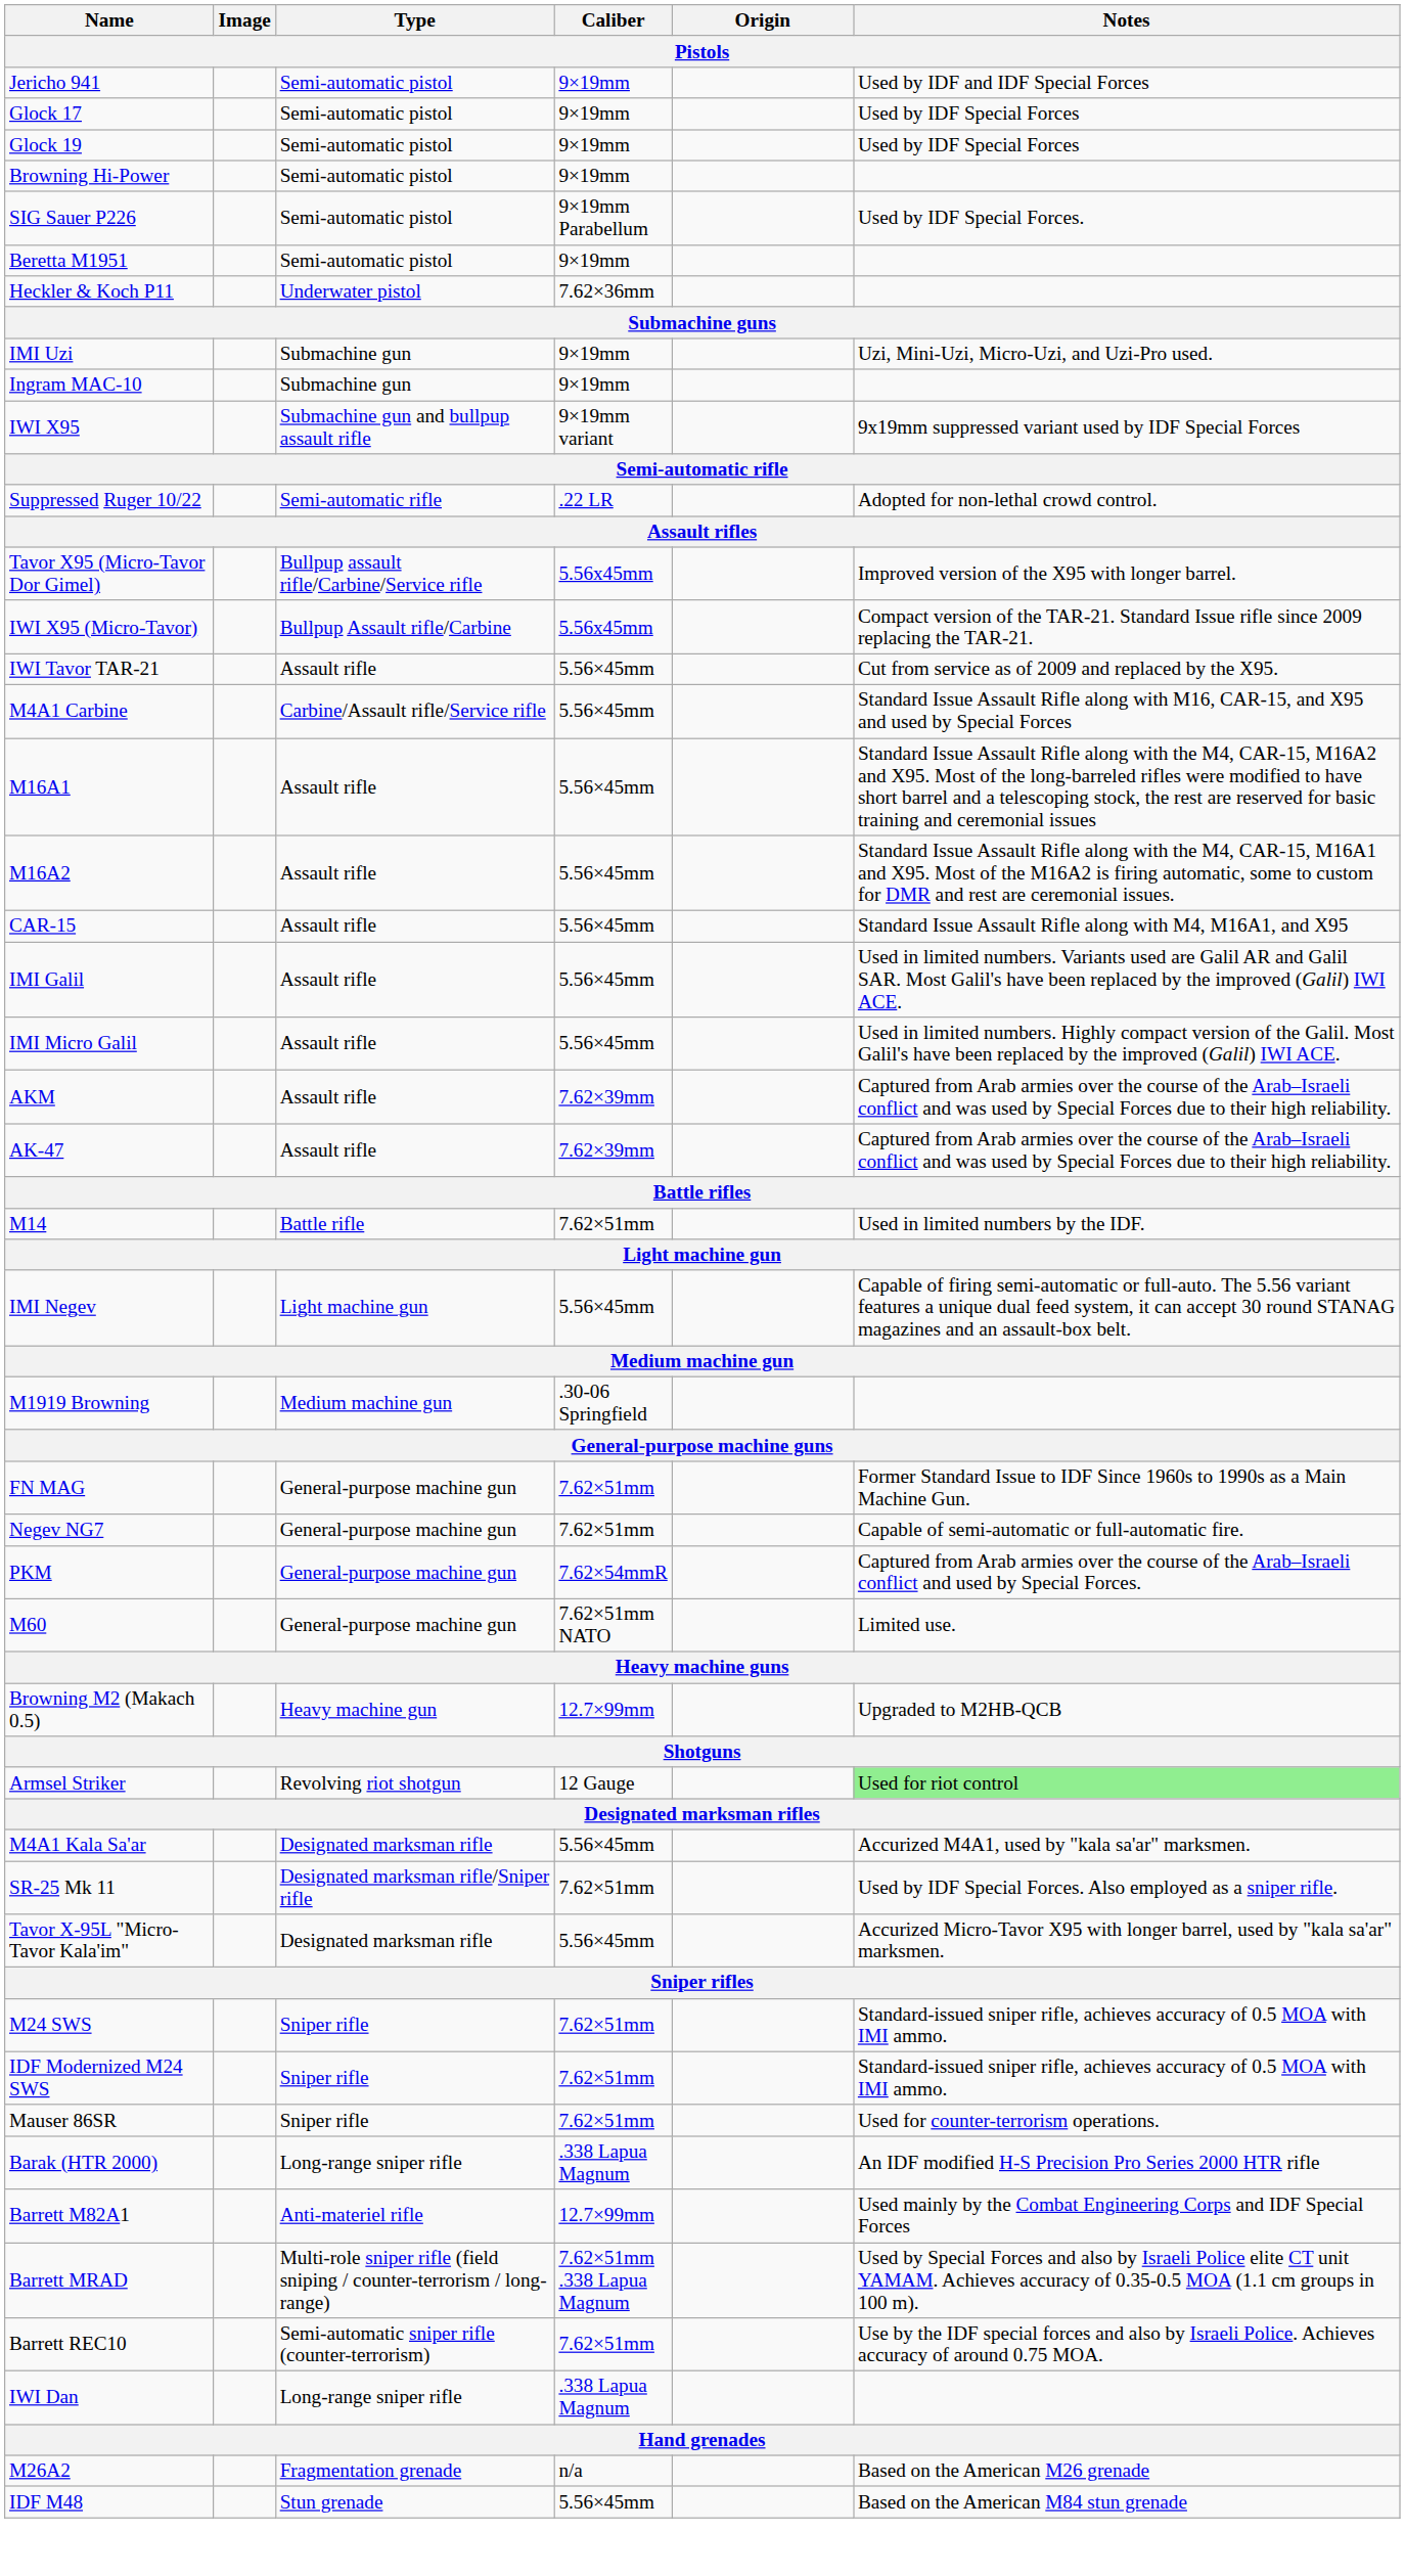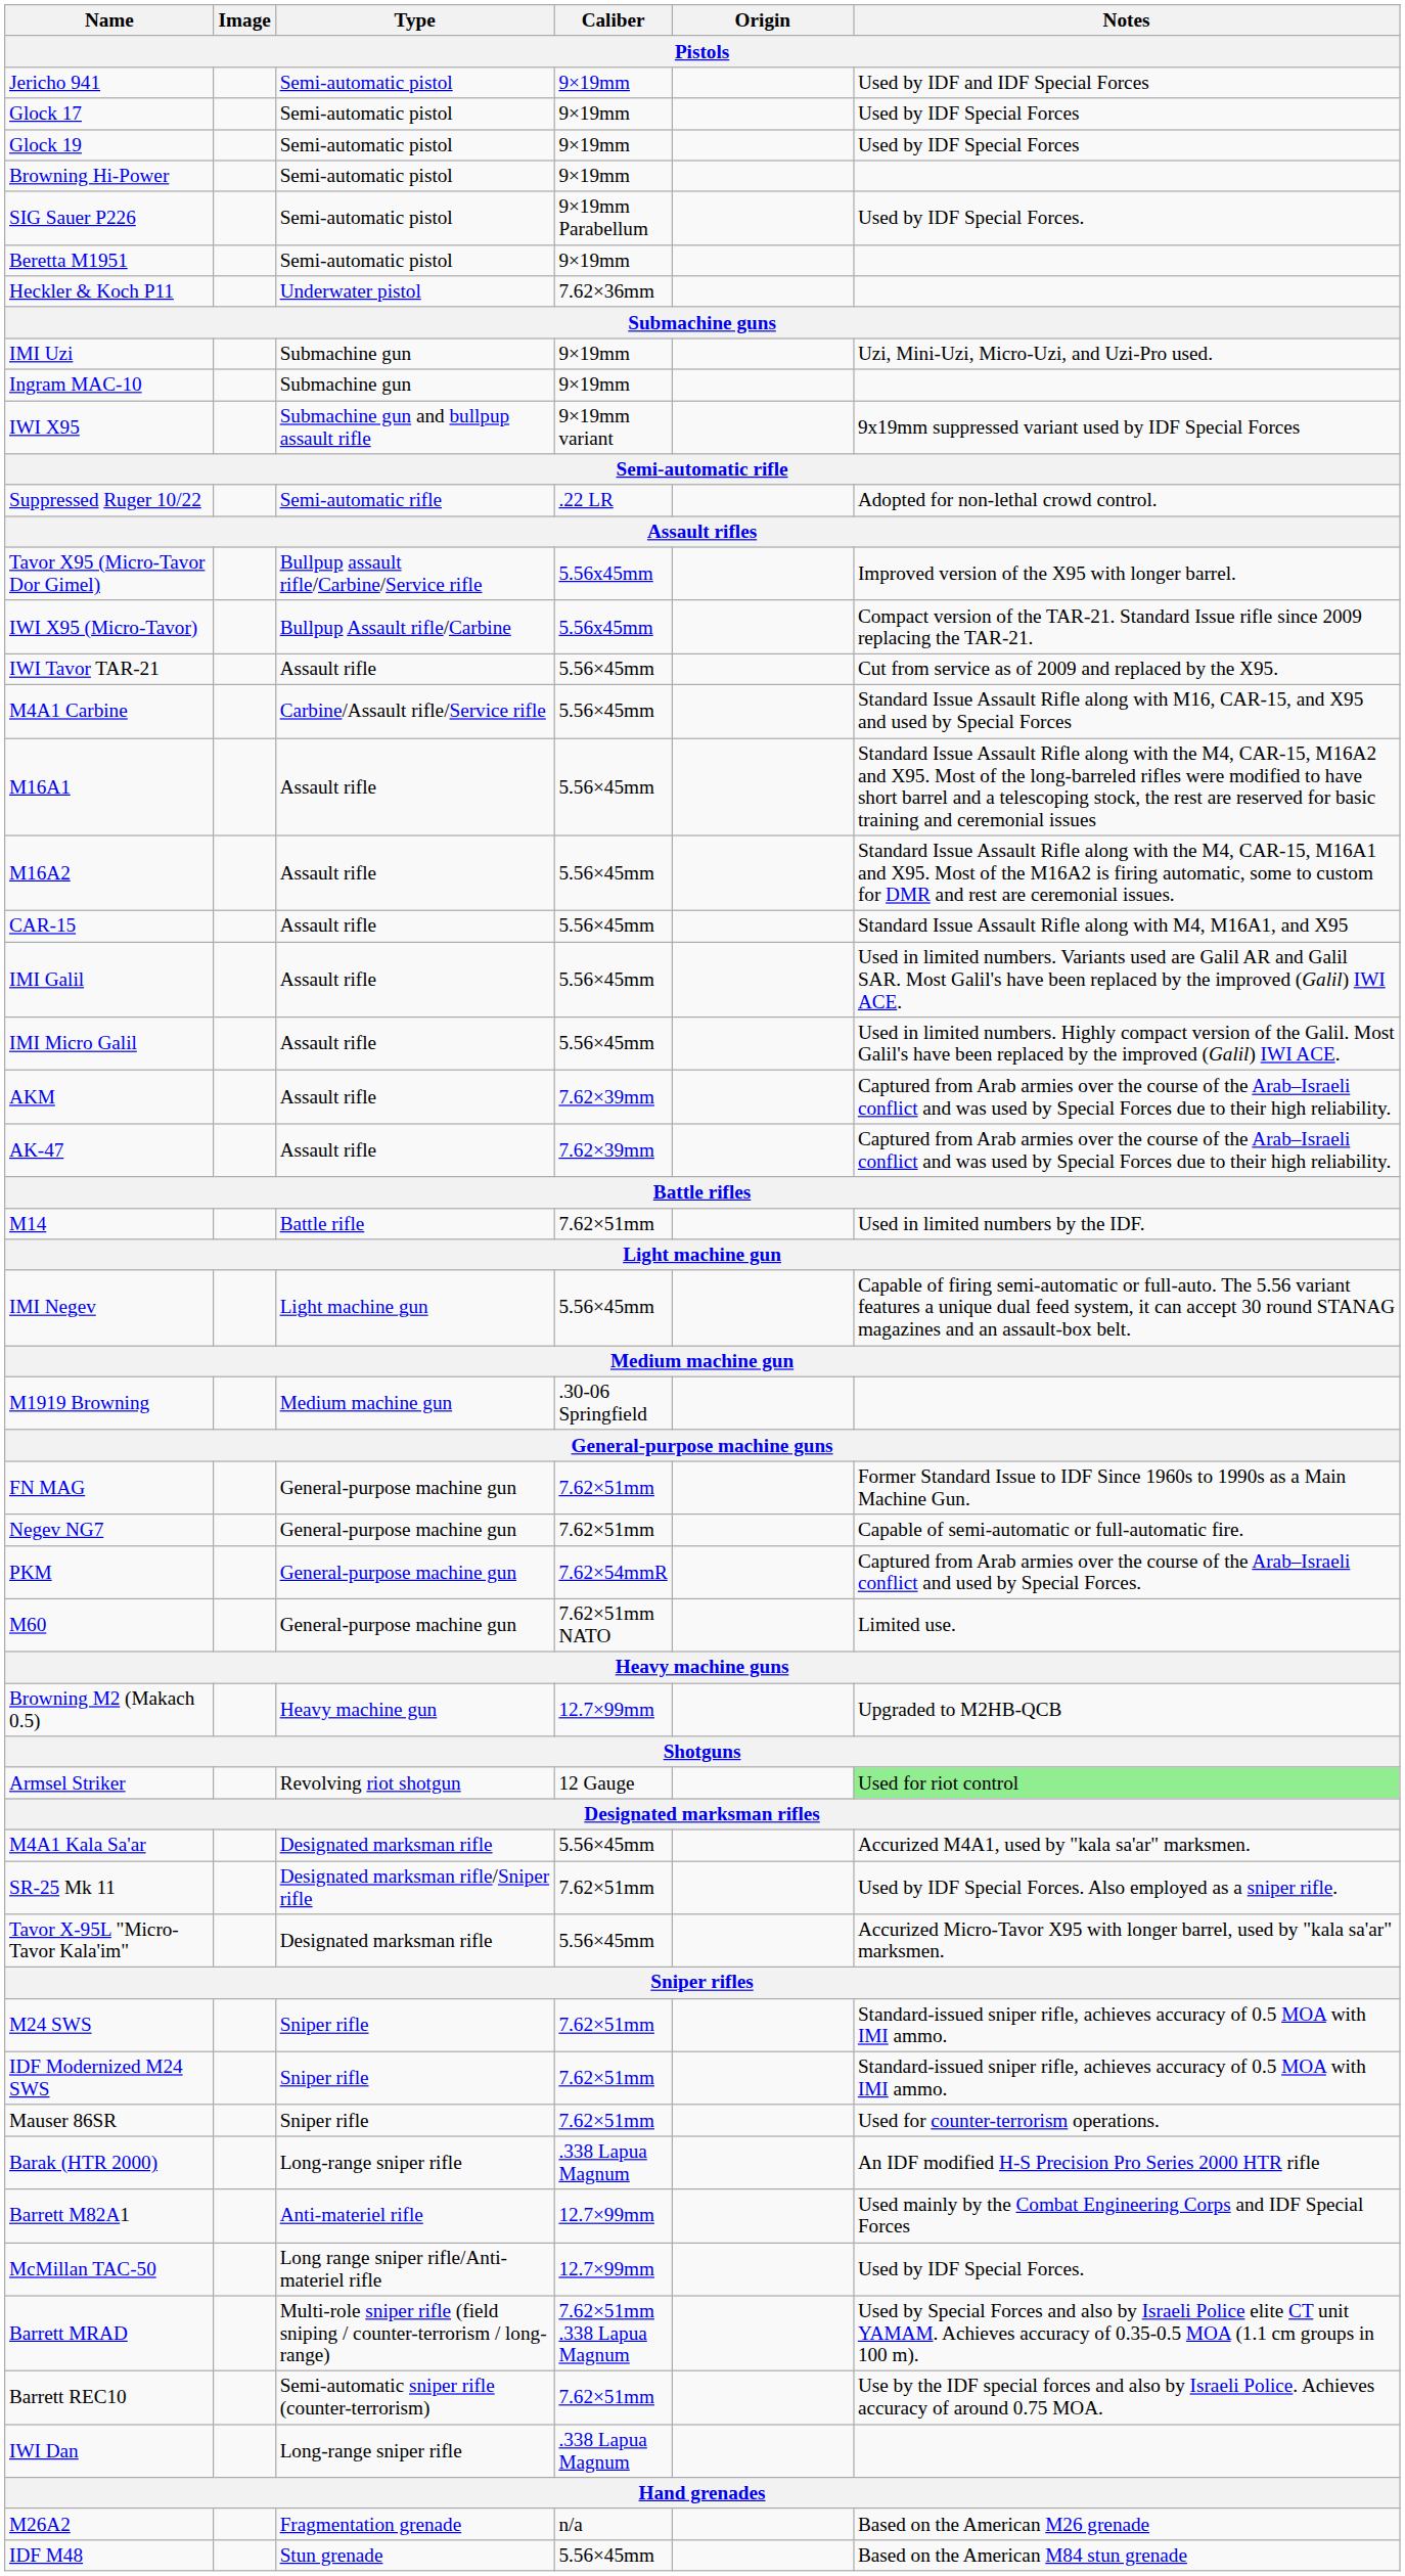+ row: McMillan TAC-50 | Long range sniper rifle/Anti-materiel rifle | 12.7×99mm | Used by IDF Special Forces.
